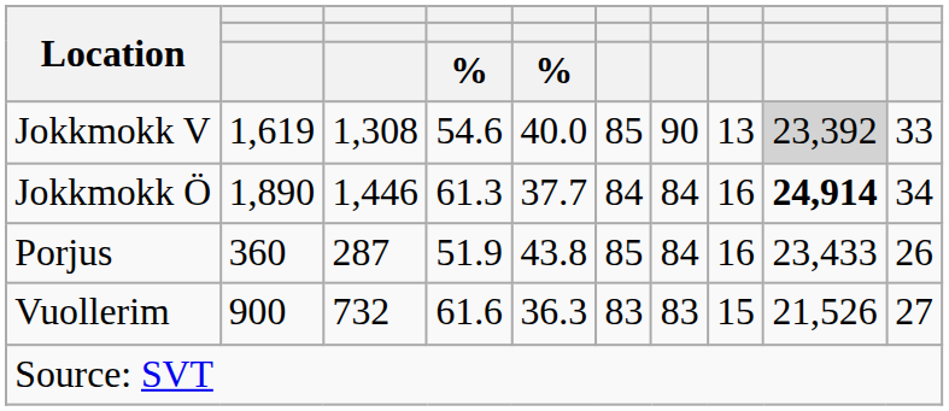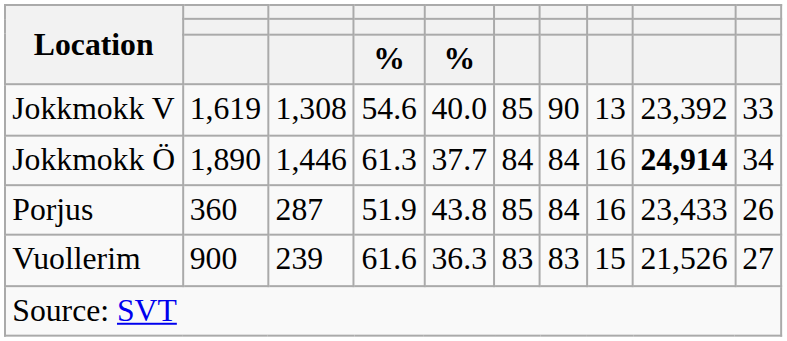Jokkmokk V | column 9: lightgrey background -> no background
Vuollerim | column 3: 732 -> 239
